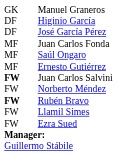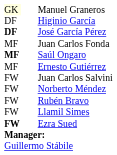Manuel Graneros | column 1: no background -> lightyellow background
José García Pérez | column 1: normal -> bold
Saúl Ongaro | column 1: normal -> bold
Juan Carlos Salvini | column 1: bold -> normal
Rubén Bravo | column 1: bold -> normal
Ezra Sued | column 1: normal -> bold
